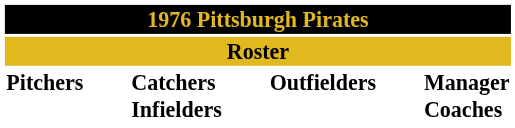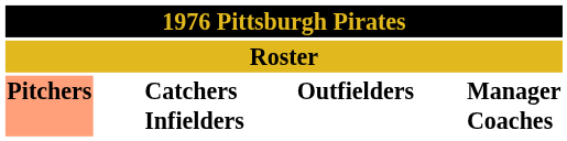Pitchers | column 1: no background -> lightsalmon background
